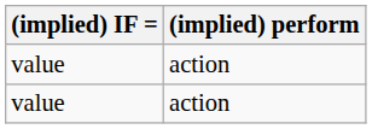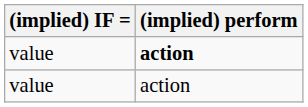row 2 | (implied) perform: normal -> bold
